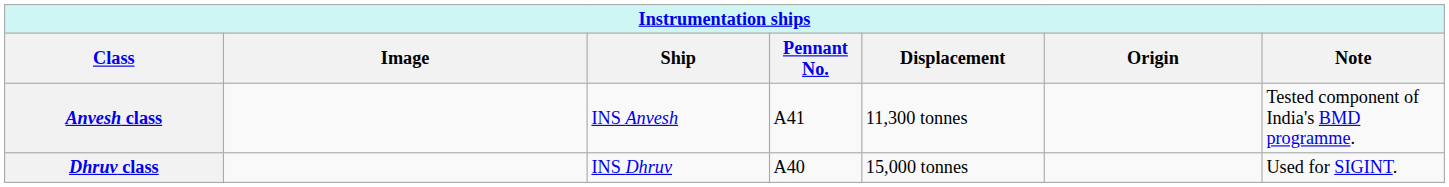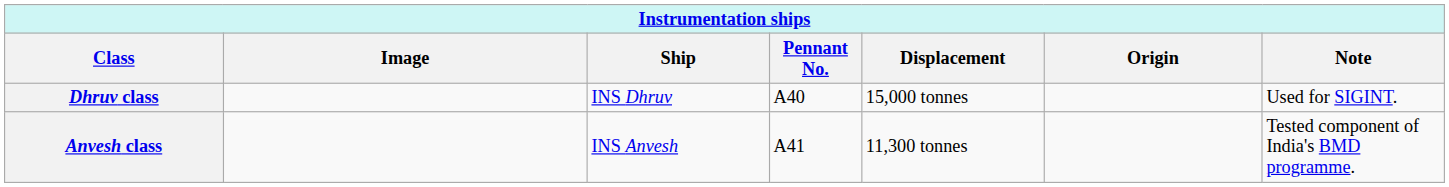rows swapped: Anvesh class <-> Dhruv class
